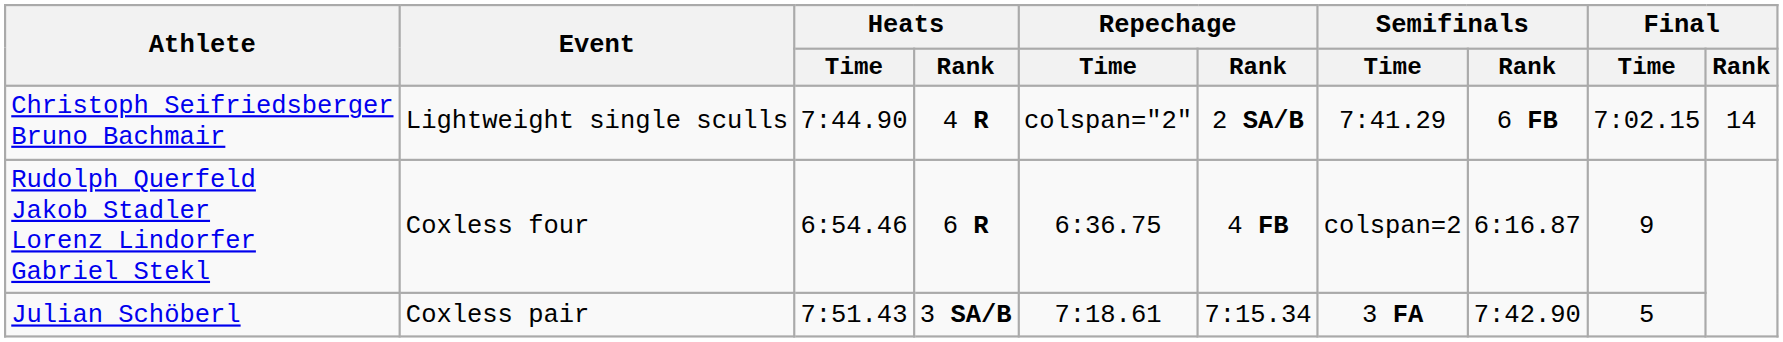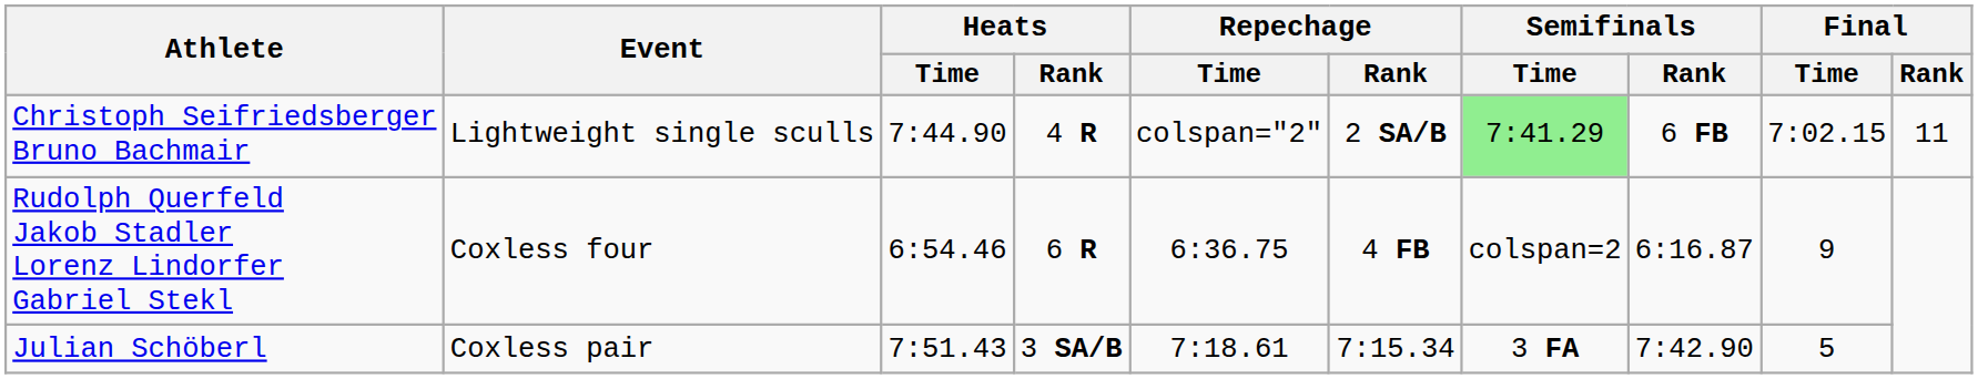Christoph Seifriedsberger Bruno Bachmair | Semifinals / Time: no background -> lightgreen background
Christoph Seifriedsberger Bruno Bachmair | Final / Rank: 14 -> 11
